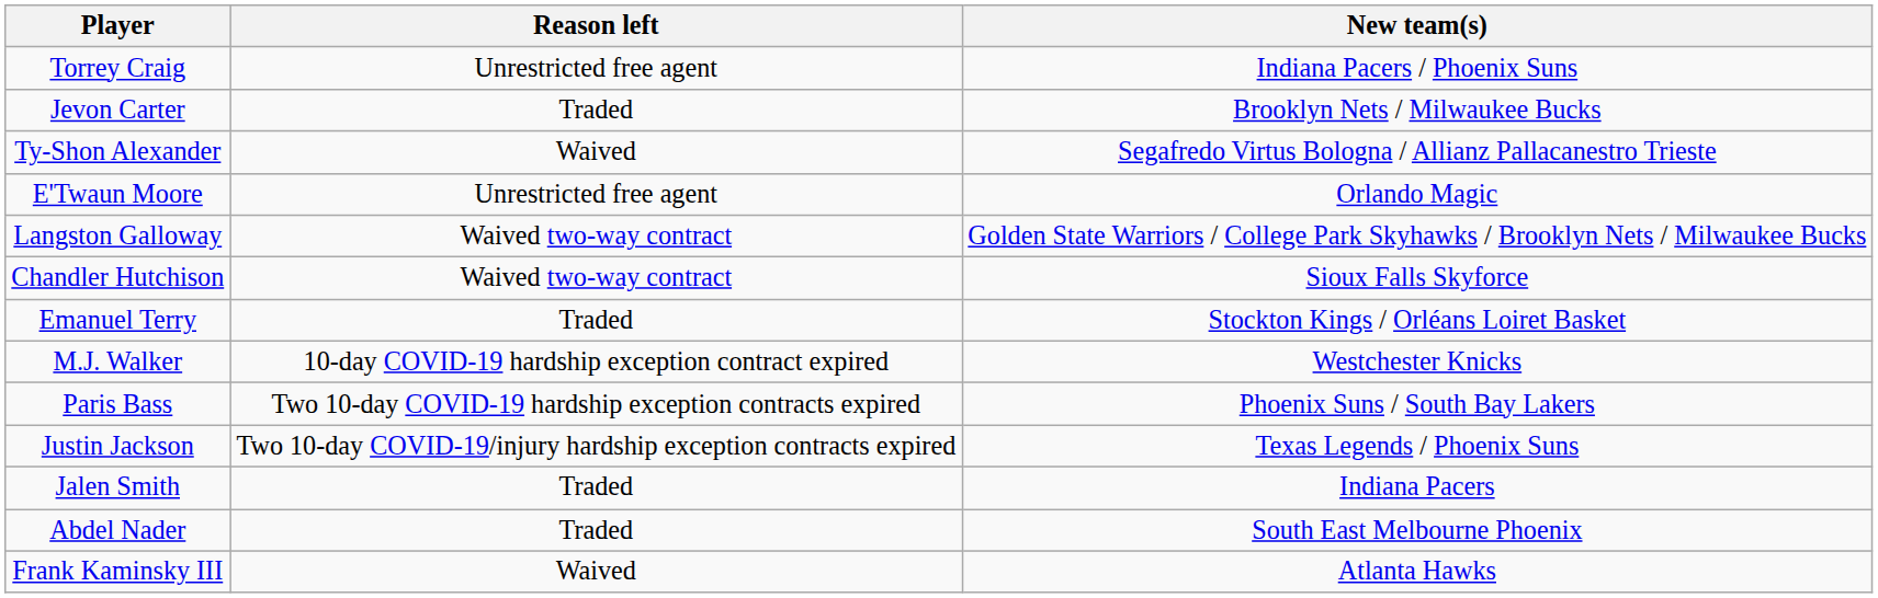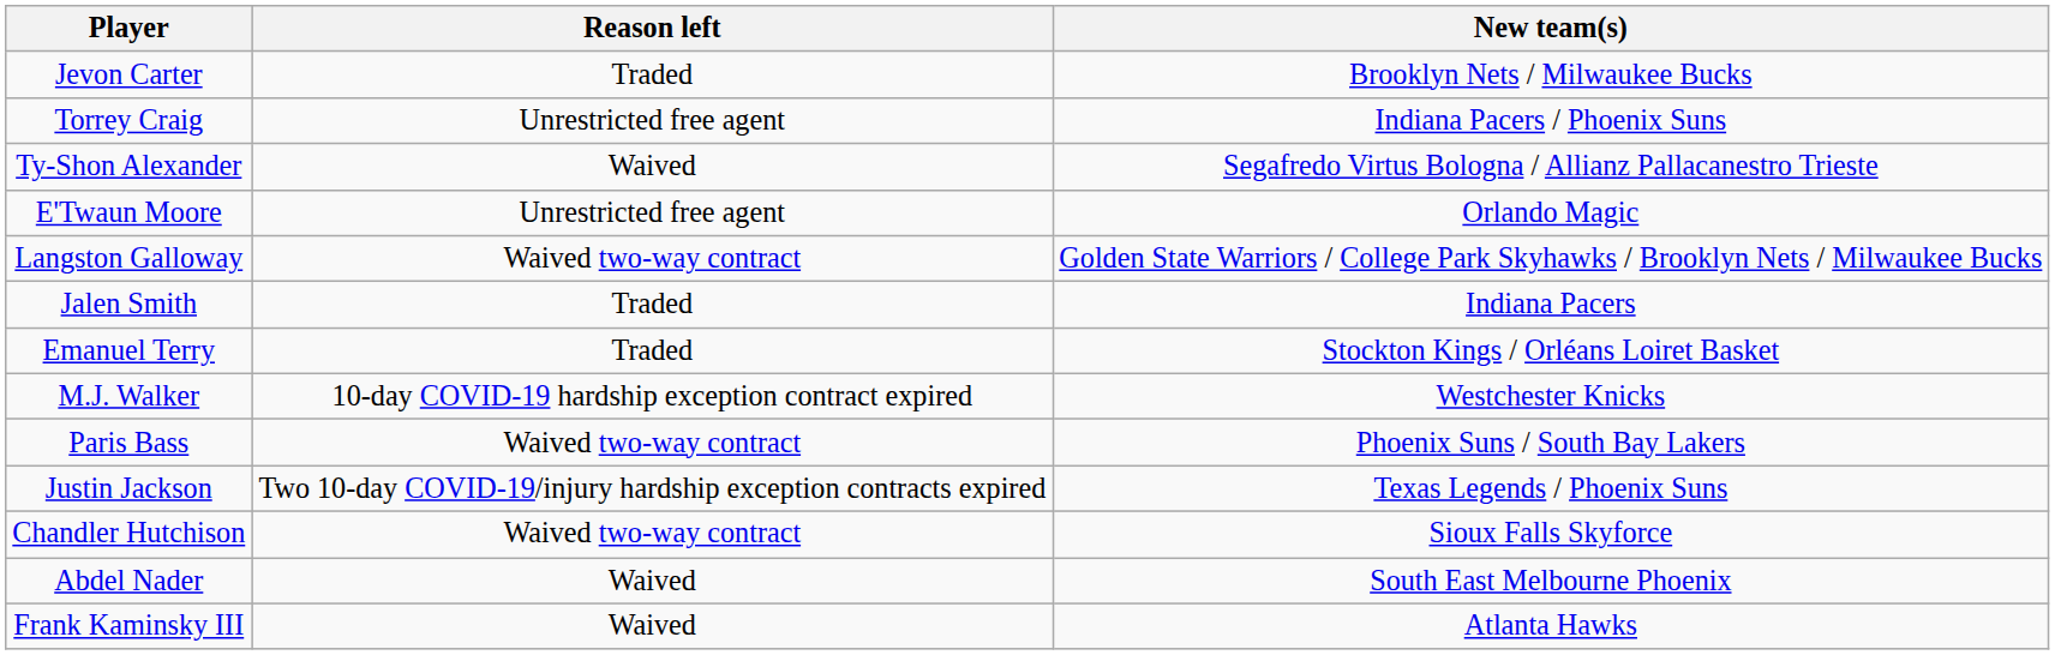rows swapped: Jevon Carter <-> Torrey Craig
rows swapped: Chandler Hutchison <-> Jalen Smith
Paris Bass | Reason left: Two 10-day COVID-19 hardship exception contracts expired -> Waived two-way contract
Abdel Nader | Reason left: Traded -> Waived
